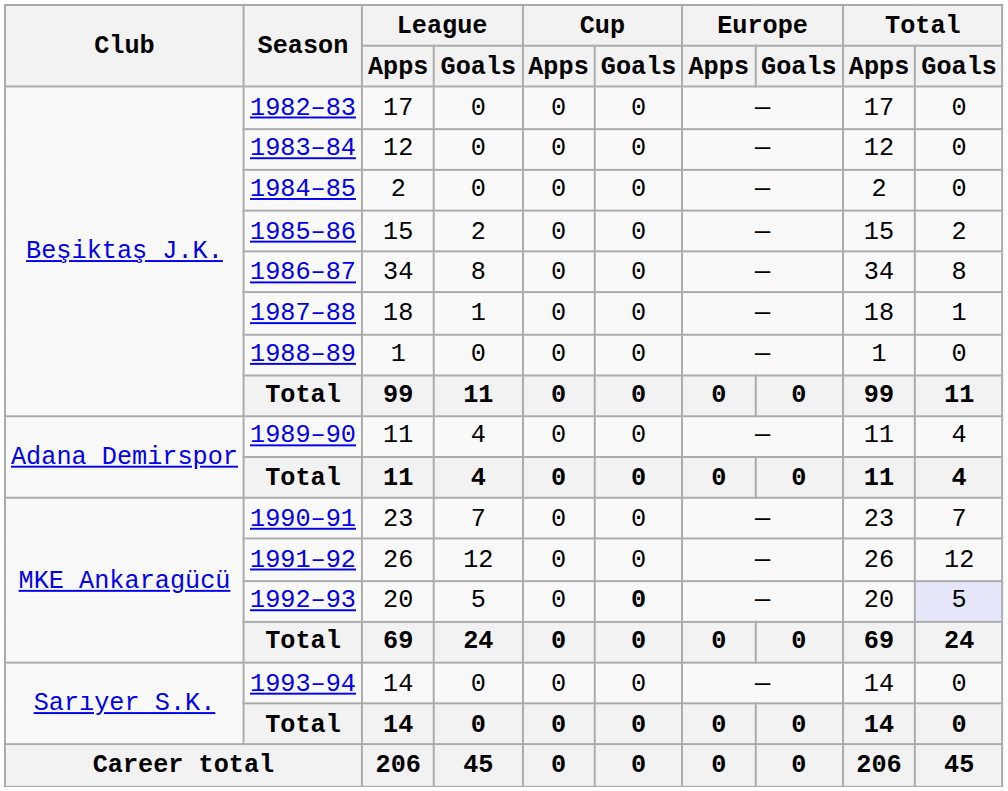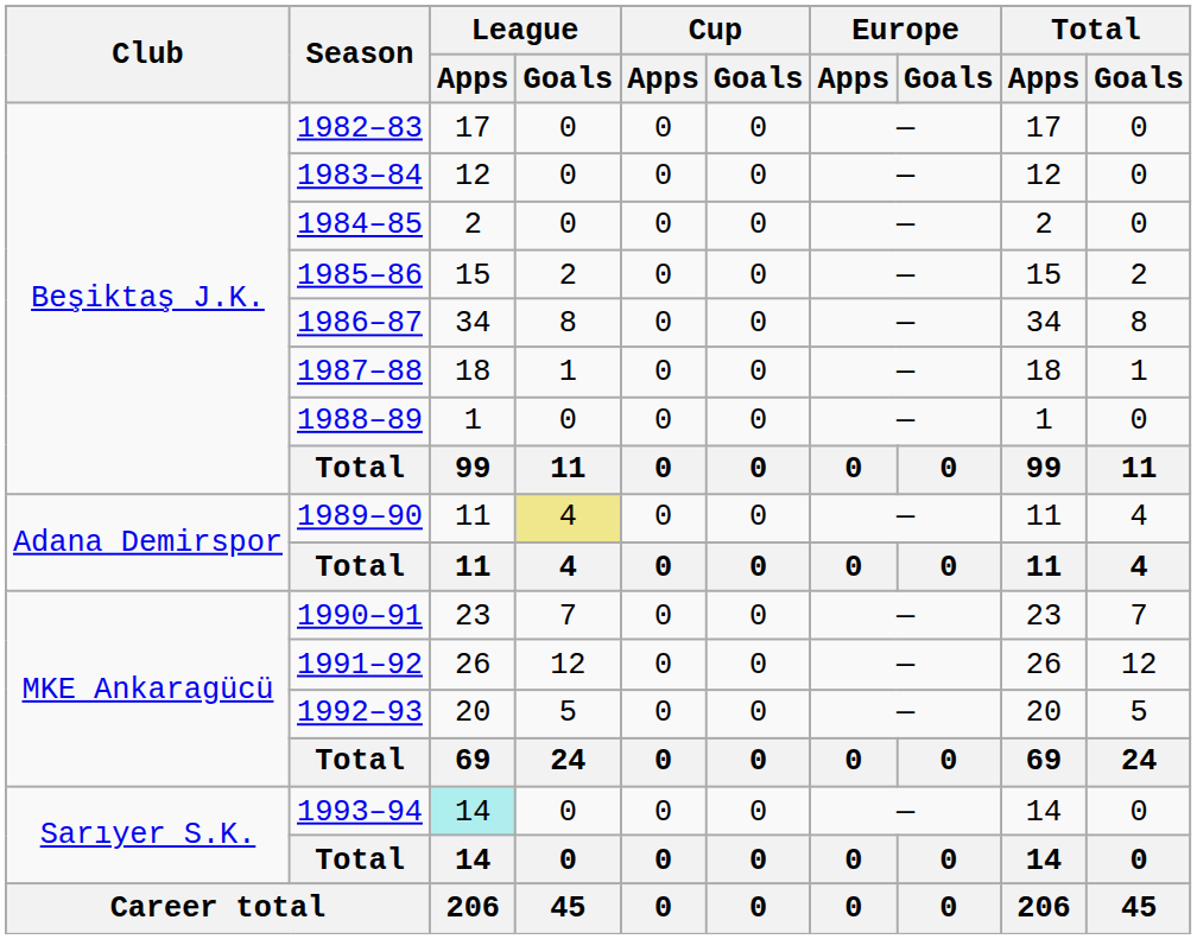1989–90 | League / Goals: no background -> khaki background
1992–93 | Cup / Goals: bold -> normal
1992–93 | Total / Goals: lavender background -> no background
1993–94 | League / Apps: no background -> paleturquoise background
